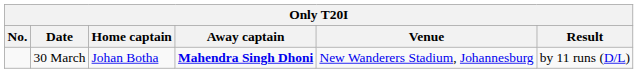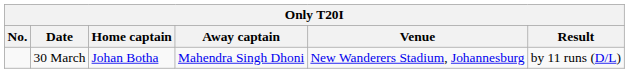30 March | Away captain: bold -> normal
